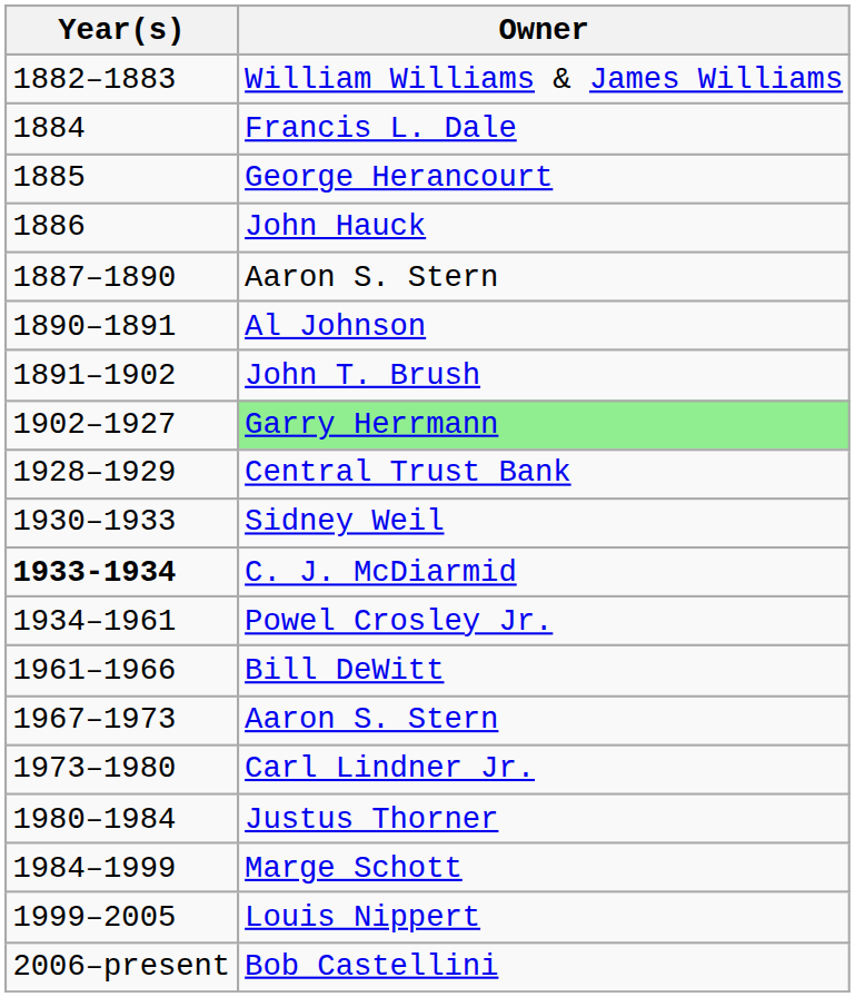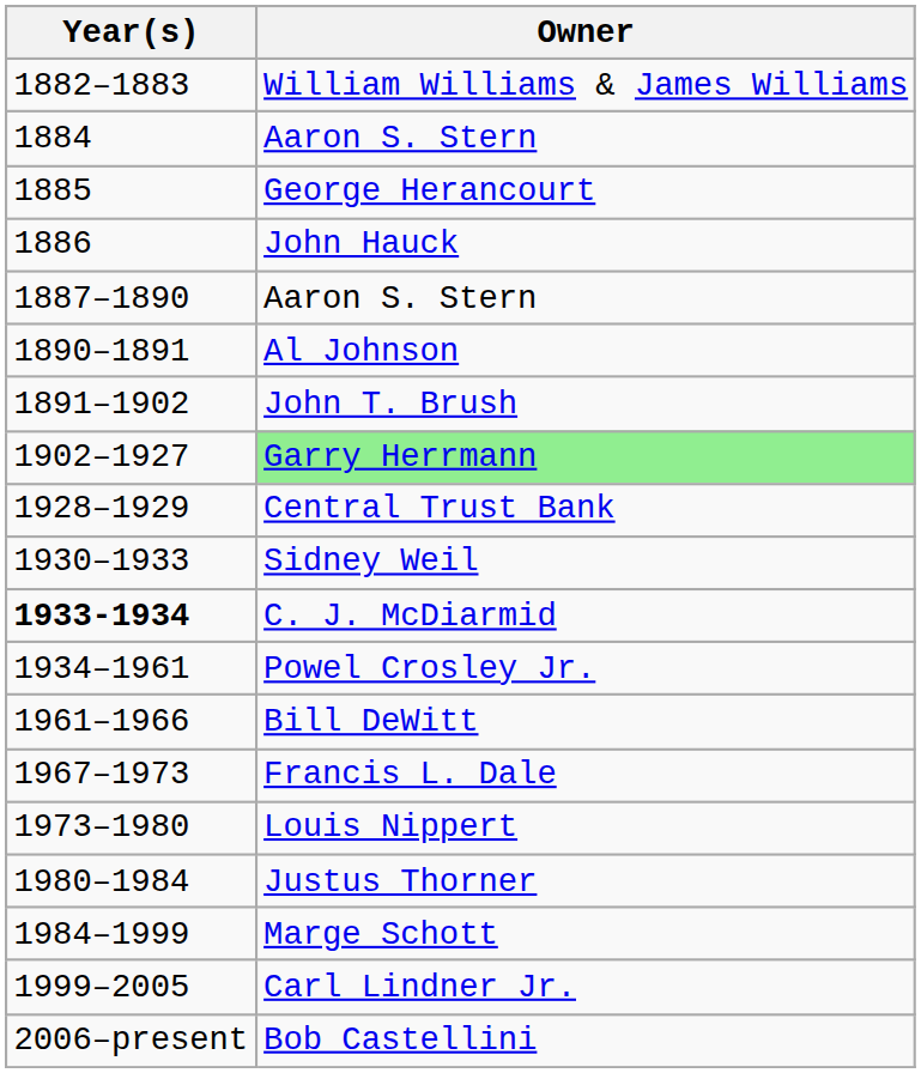row 3 | Owner: Francis L. Dale -> Aaron S. Stern
row 15 | Owner: Aaron S. Stern -> Francis L. Dale
row 16 | Owner: Carl Lindner Jr. -> Louis Nippert
row 19 | Owner: Louis Nippert -> Carl Lindner Jr.
